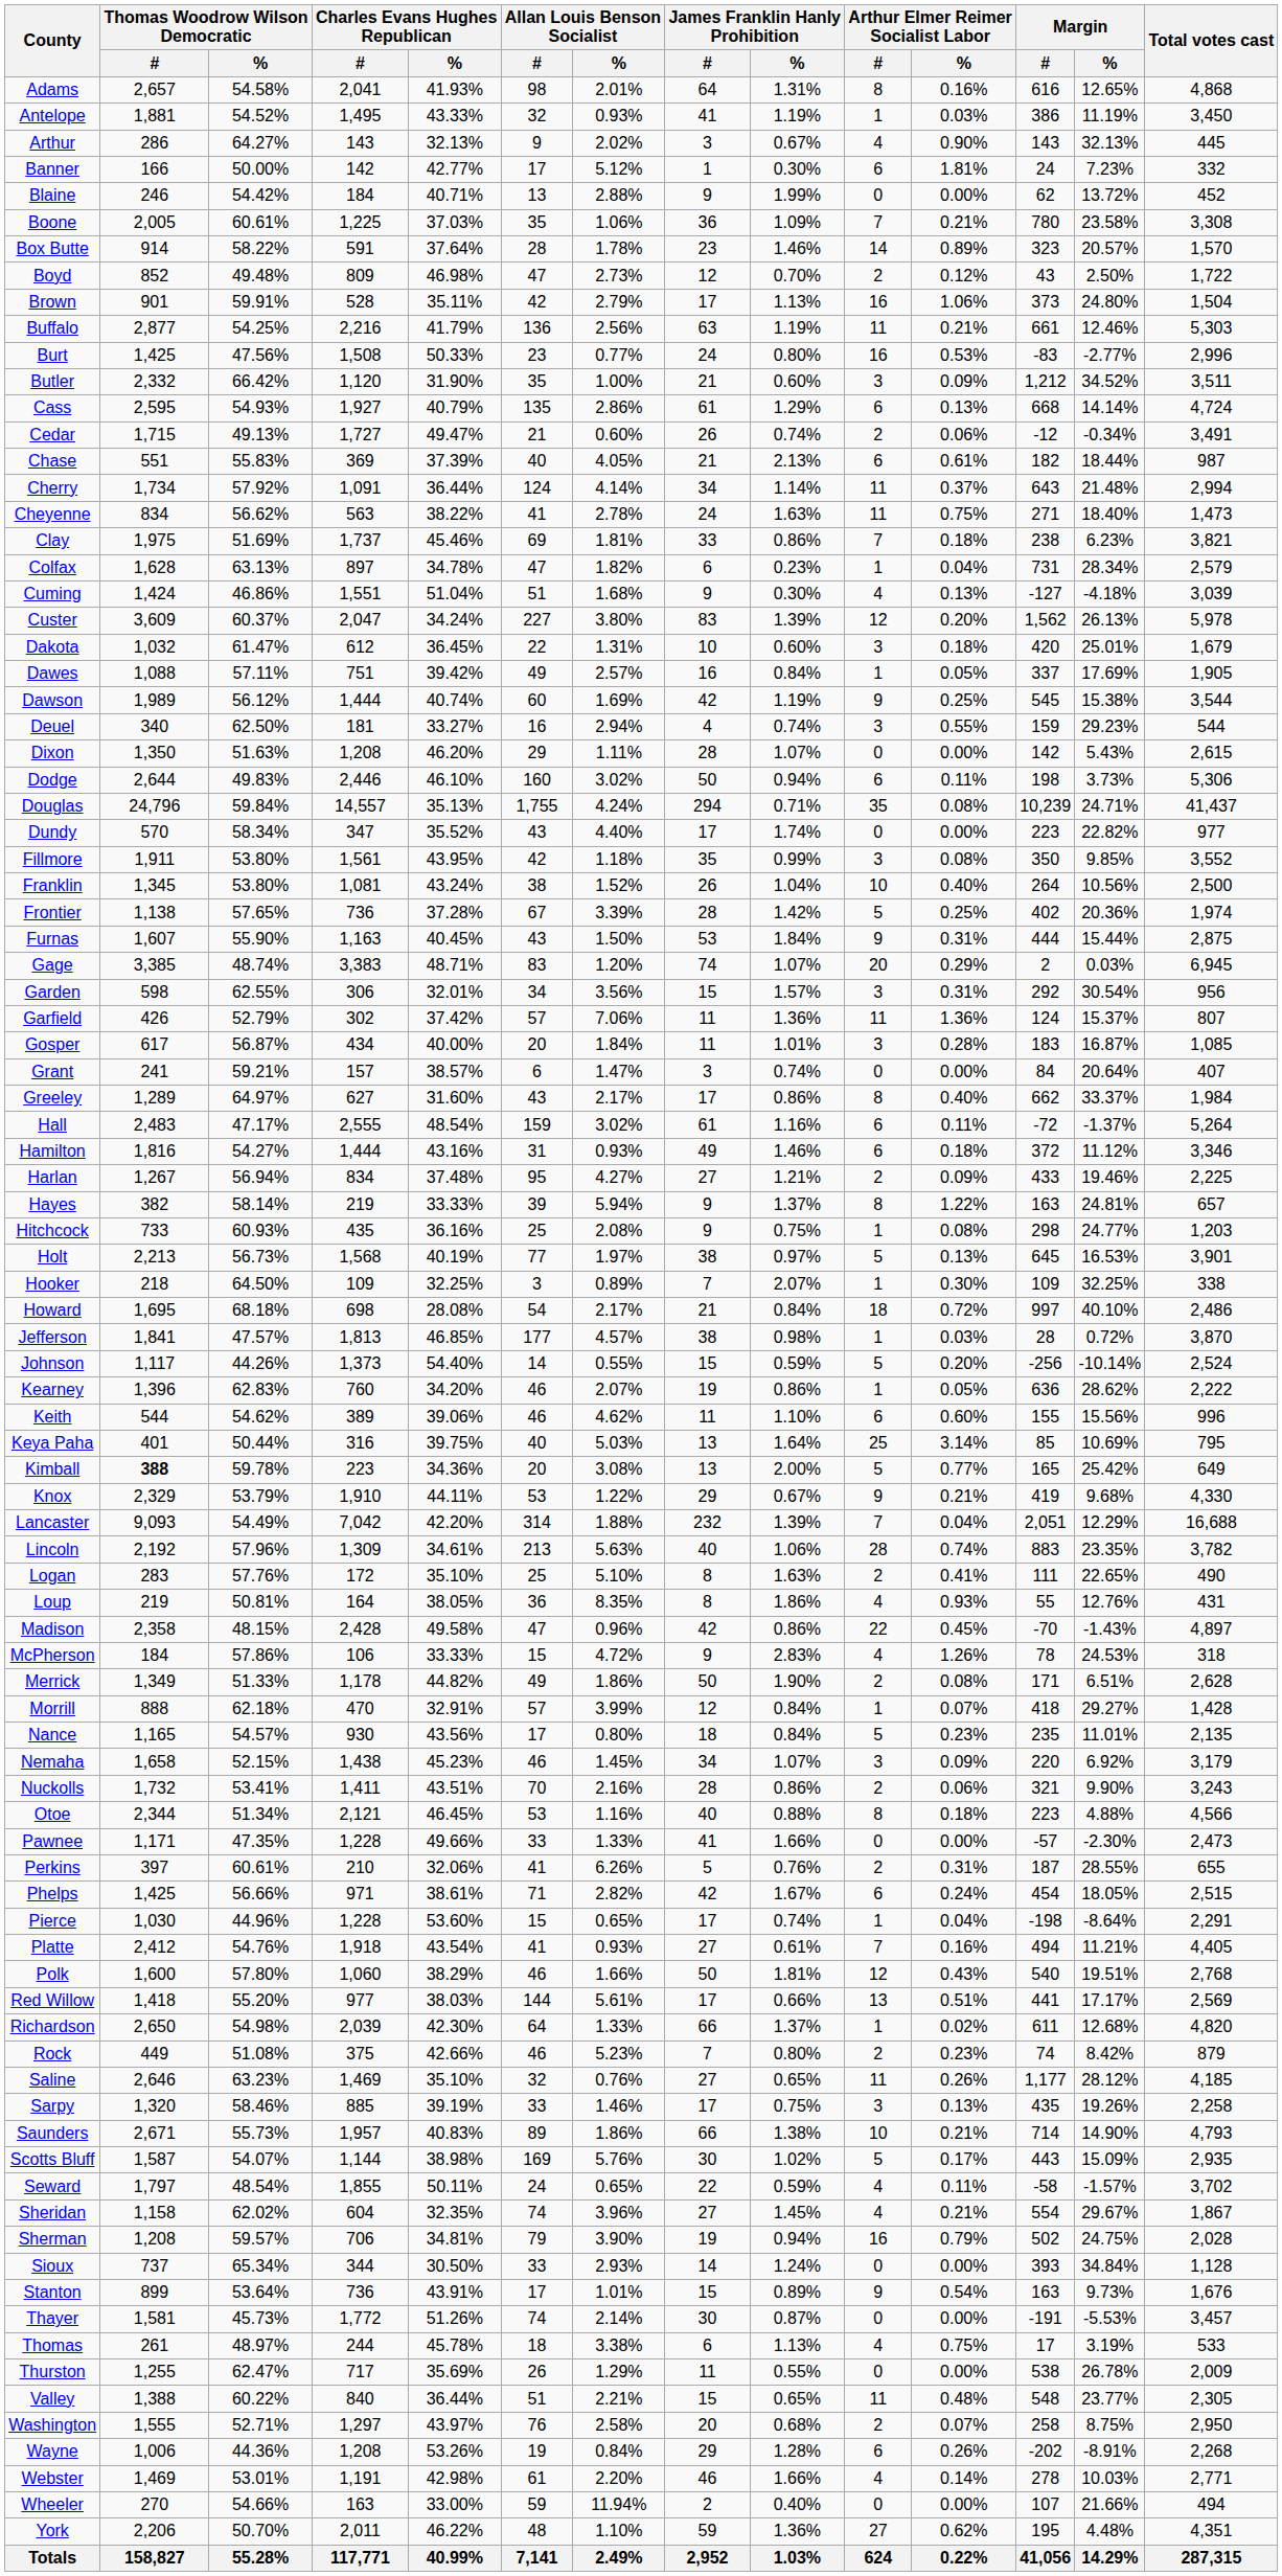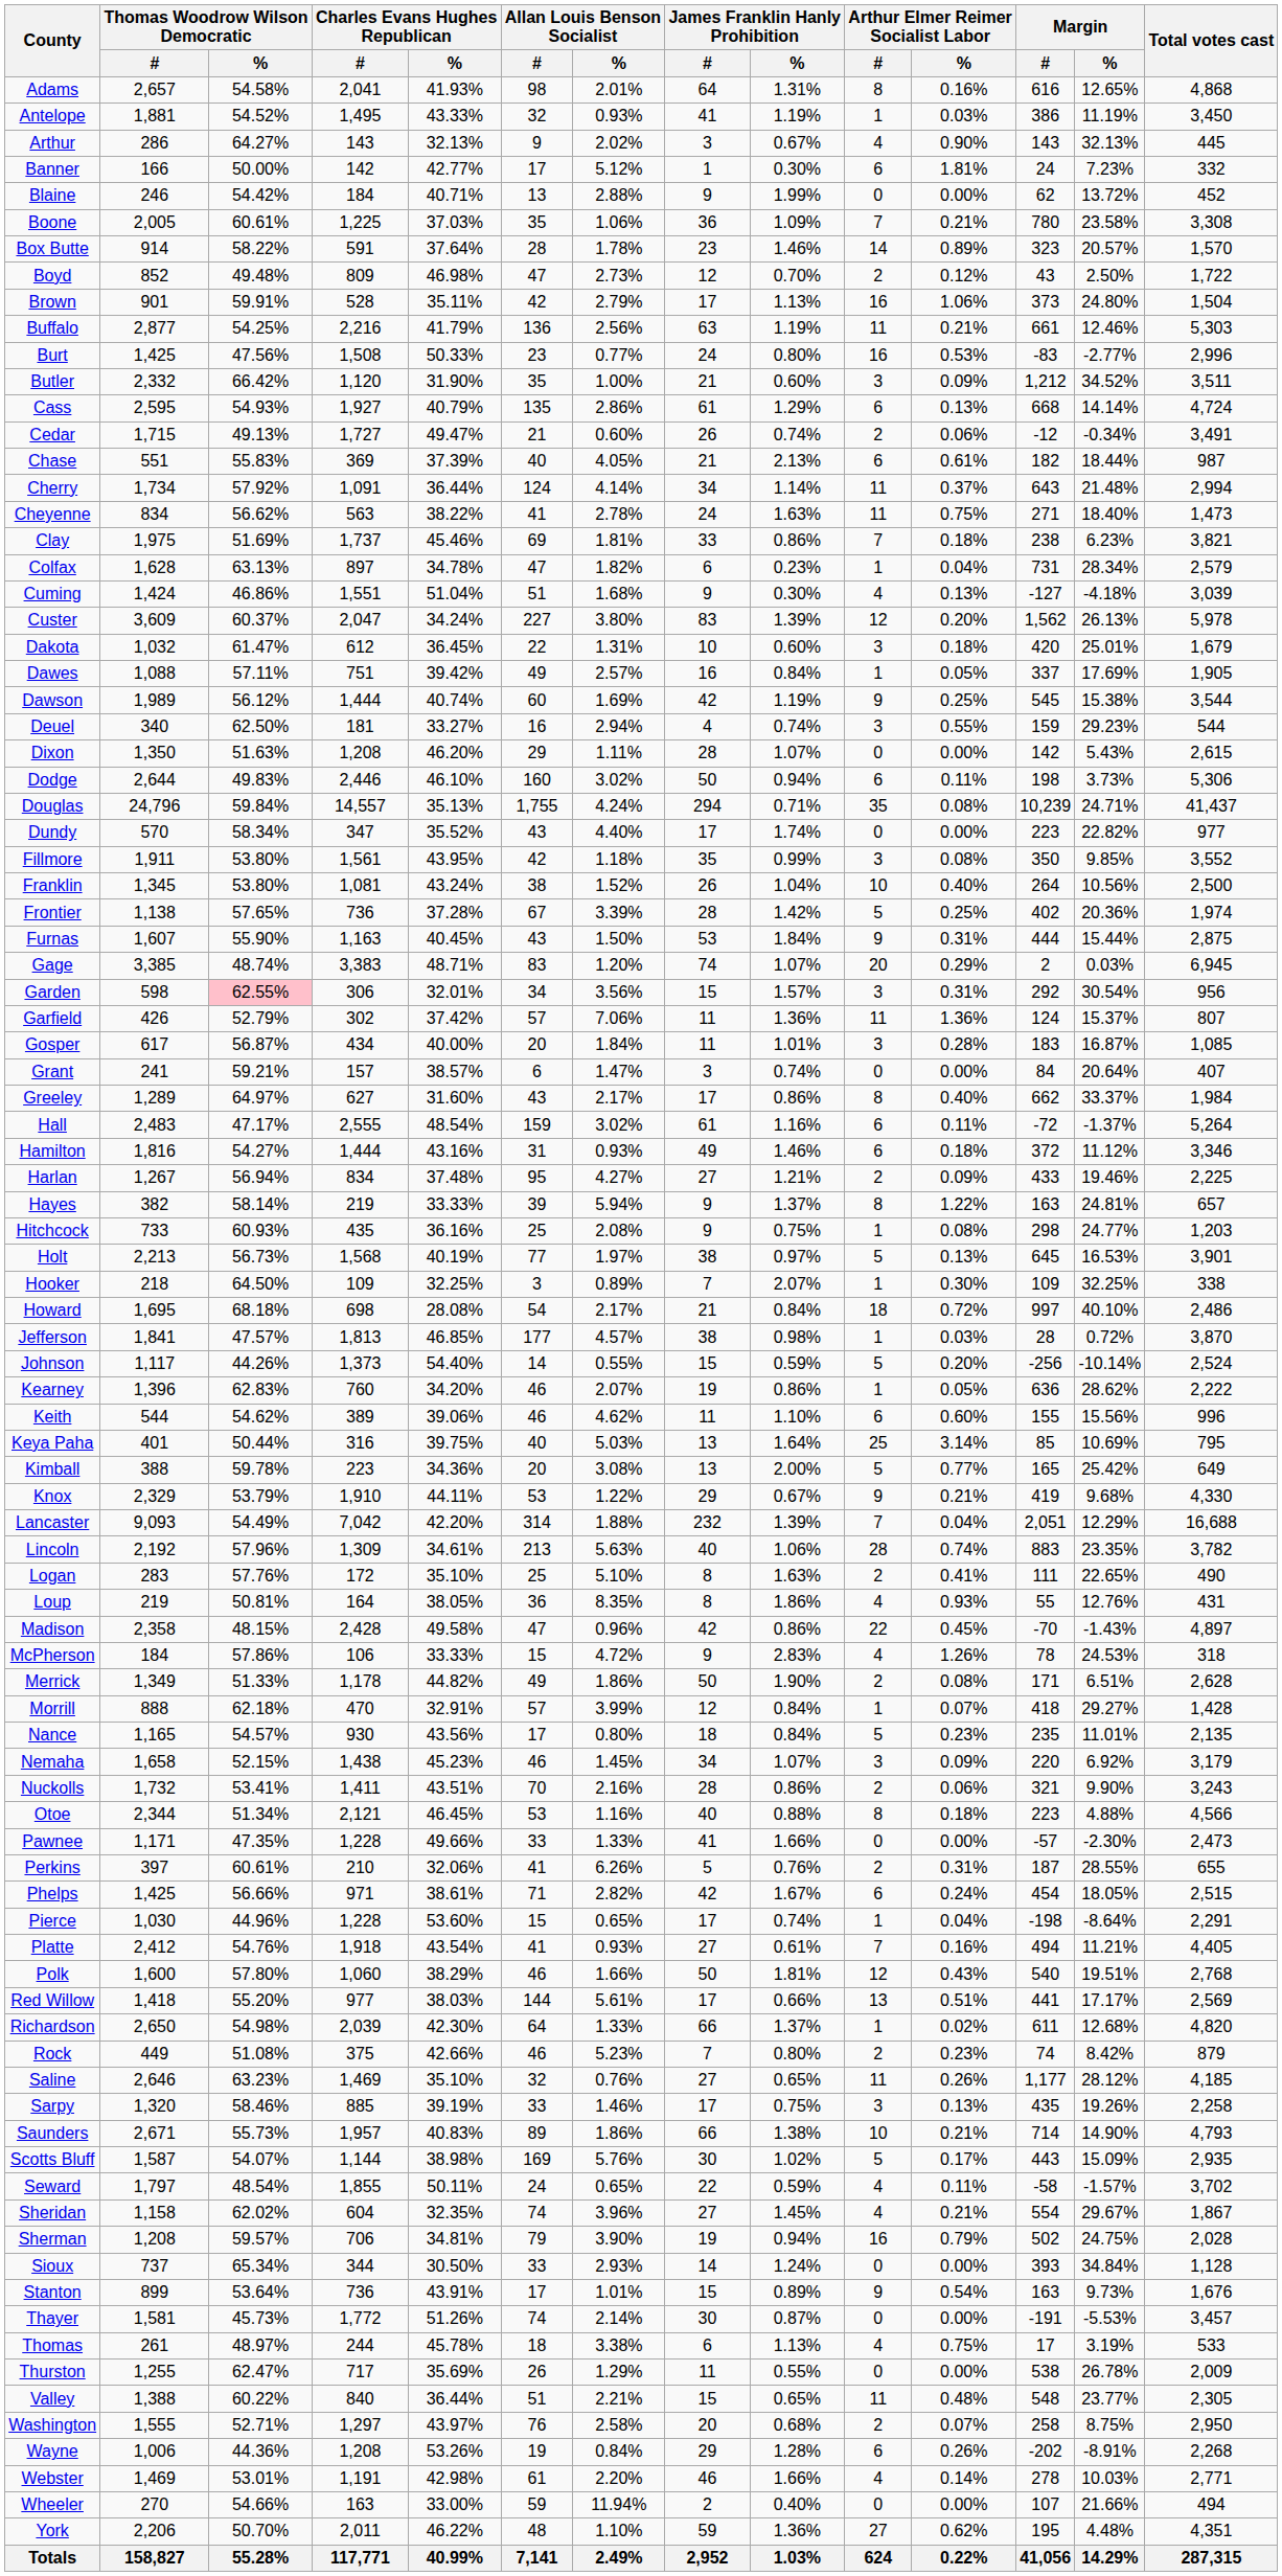Garden | Thomas Woodrow Wilson Democratic / %: no background -> pink background
Kimball | Thomas Woodrow Wilson Democratic / #: bold -> normal
